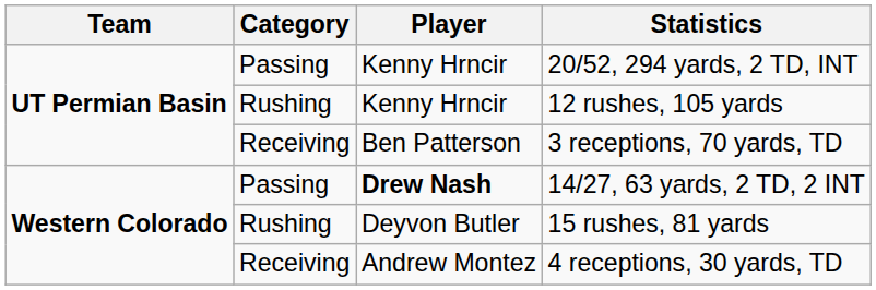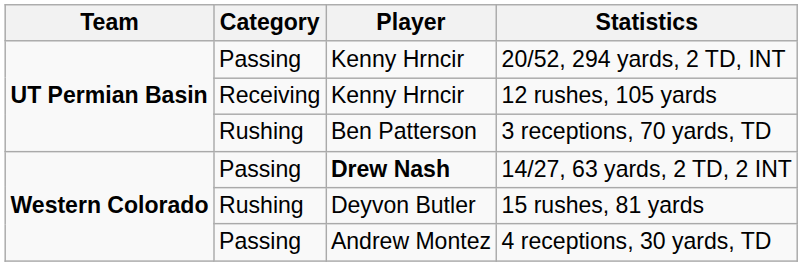12 rushes, 105 yards | Category: Rushing -> Receiving
3 receptions, 70 yards, TD | Category: Receiving -> Rushing
4 receptions, 30 yards, TD | Category: Receiving -> Passing
